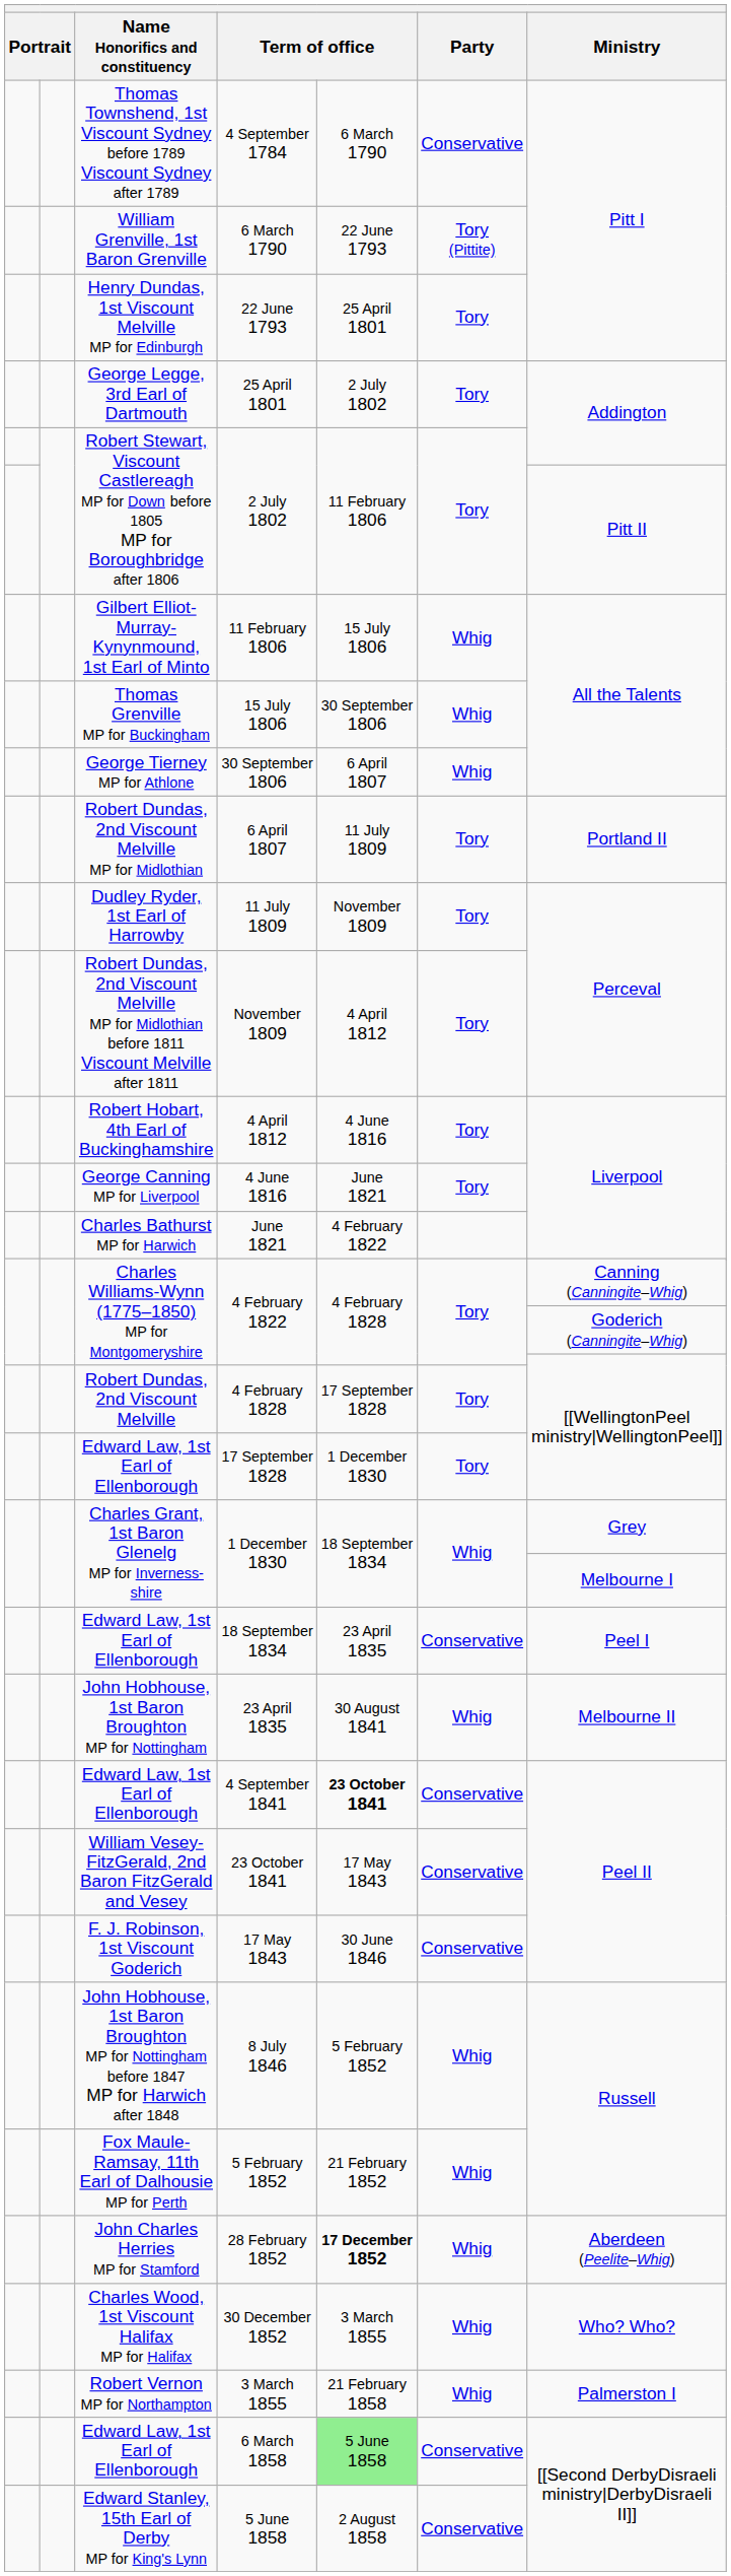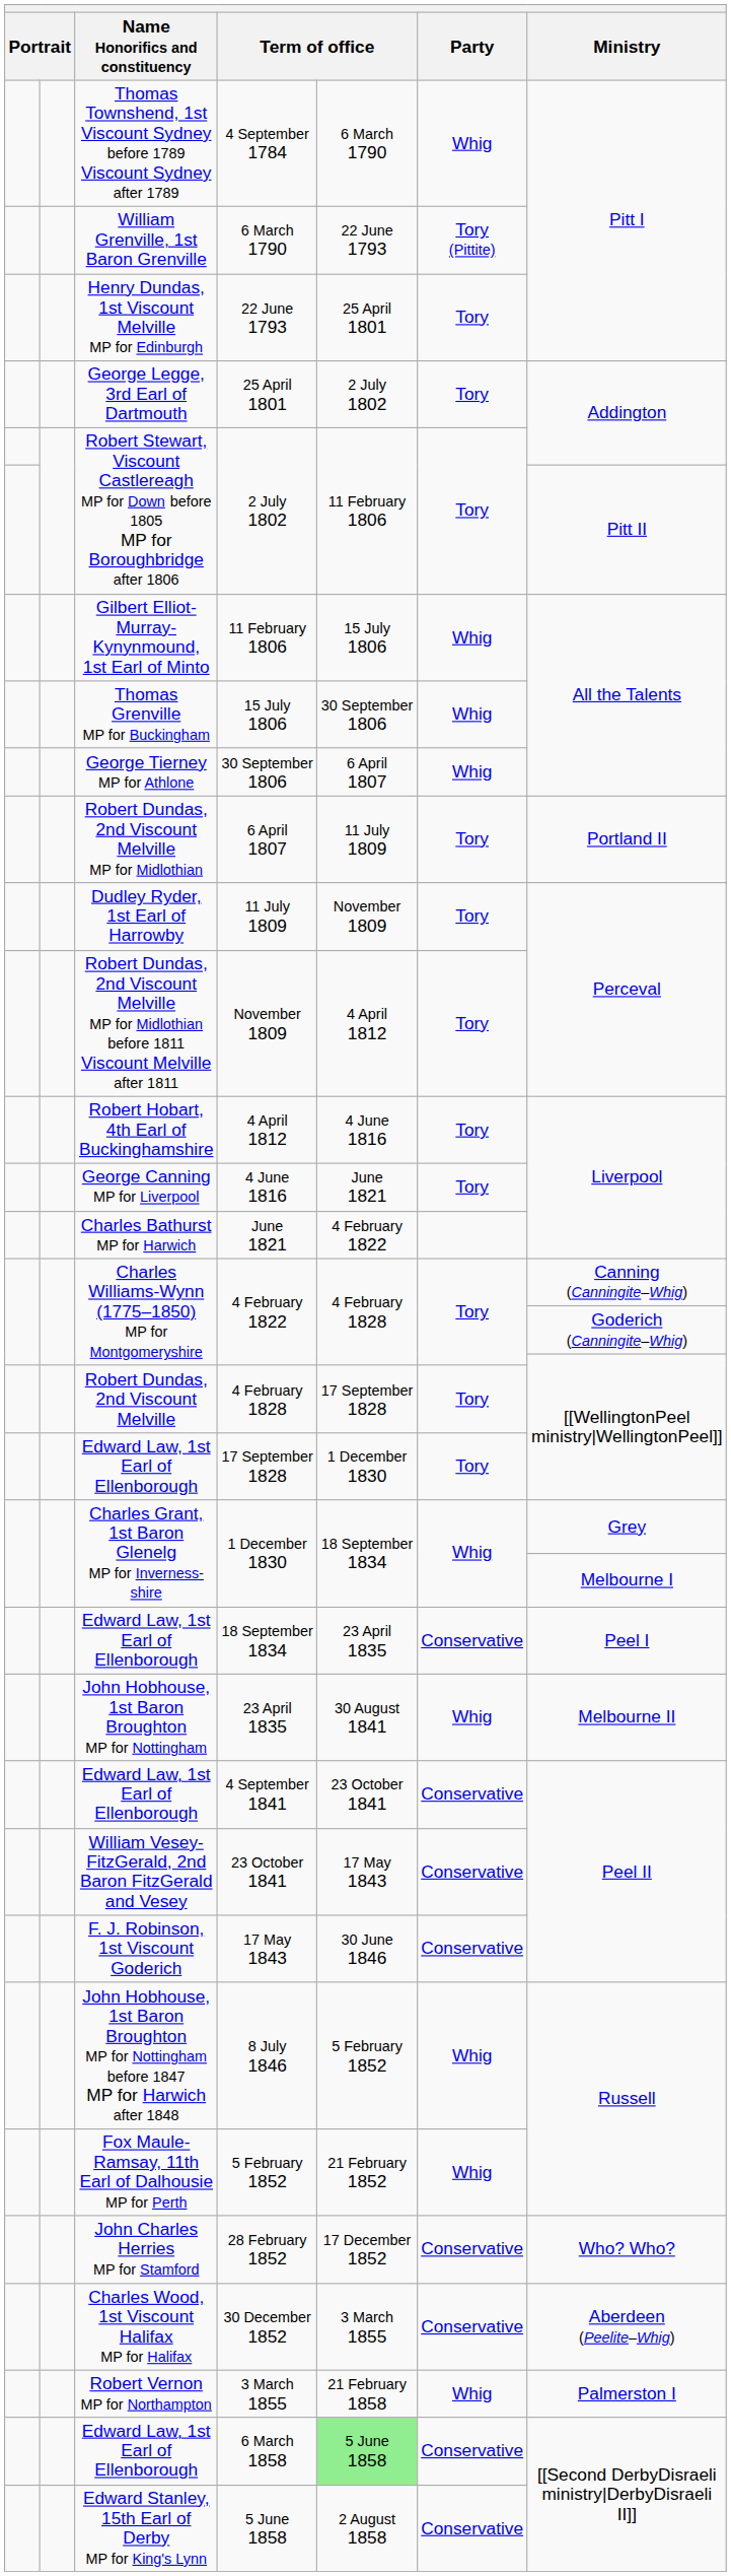4 September 1784 | Party: Conservative -> Whig
4 September 1841 | column 5: bold -> normal
28 February 1852 | column 5: bold -> normal
28 February 1852 | Party: Whig -> Conservative
28 February 1852 | Ministry: Aberdeen (Peelite–Whig) -> Who? Who?
30 December 1852 | Party: Whig -> Conservative
30 December 1852 | Ministry: Who? Who? -> Aberdeen (Peelite–Whig)
